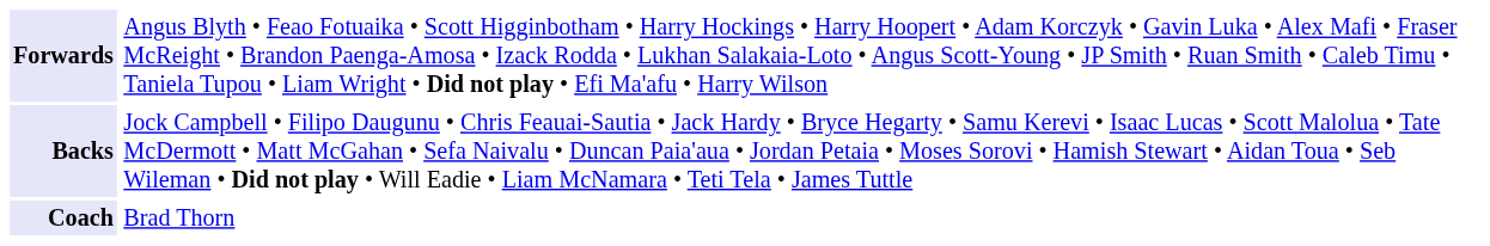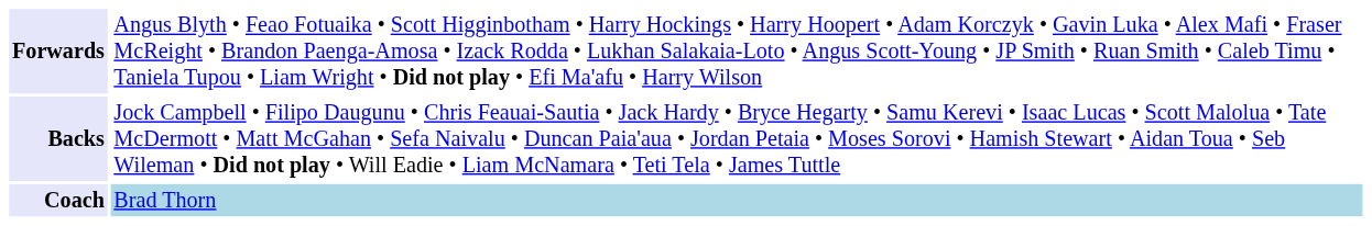Coach | column 2: no background -> lightblue background
